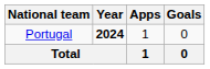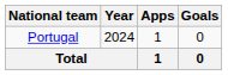Portugal | Year: bold -> normal
